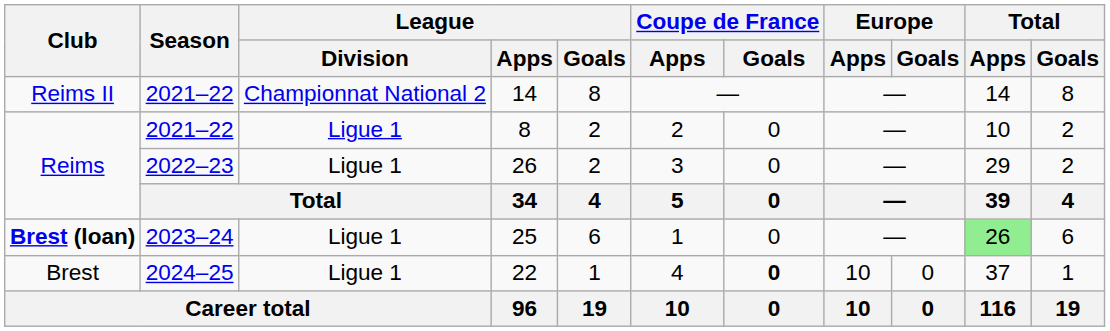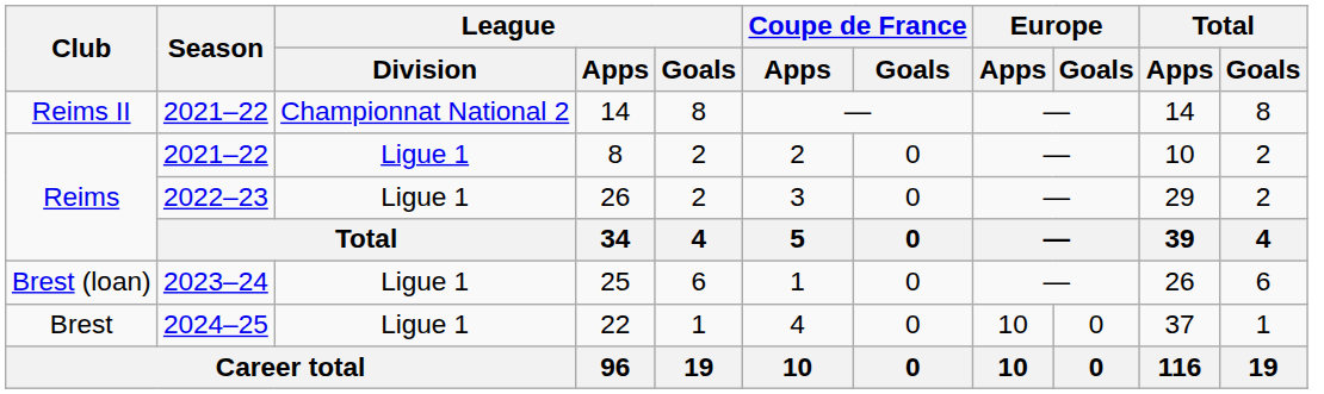25 | Club: bold -> normal
25 | Total / Apps: lightgreen background -> no background
22 | Coupe de France / Goals: bold -> normal
